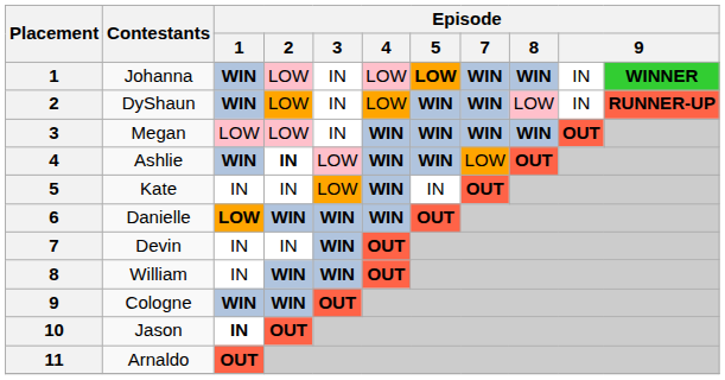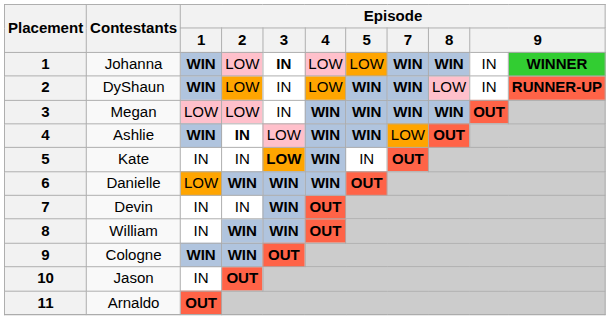Johanna | Episode / 3: normal -> bold
Johanna | Episode / 5: bold -> normal
Kate | Episode / 3: normal -> bold
Danielle | Episode / 1: bold -> normal
Jason | Episode / 1: bold -> normal
